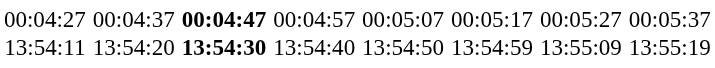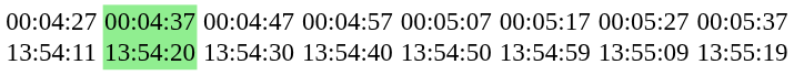00:04:27 13:54:11 | column 2: no background -> lightgreen background
00:04:27 13:54:11 | column 3: bold -> normal
